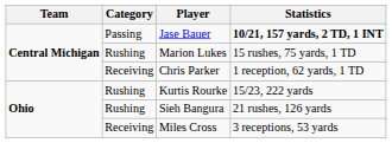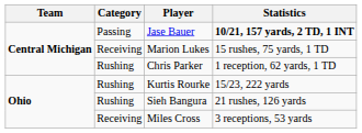Marion Lukes | Category: Rushing -> Receiving
Chris Parker | Category: Receiving -> Rushing
